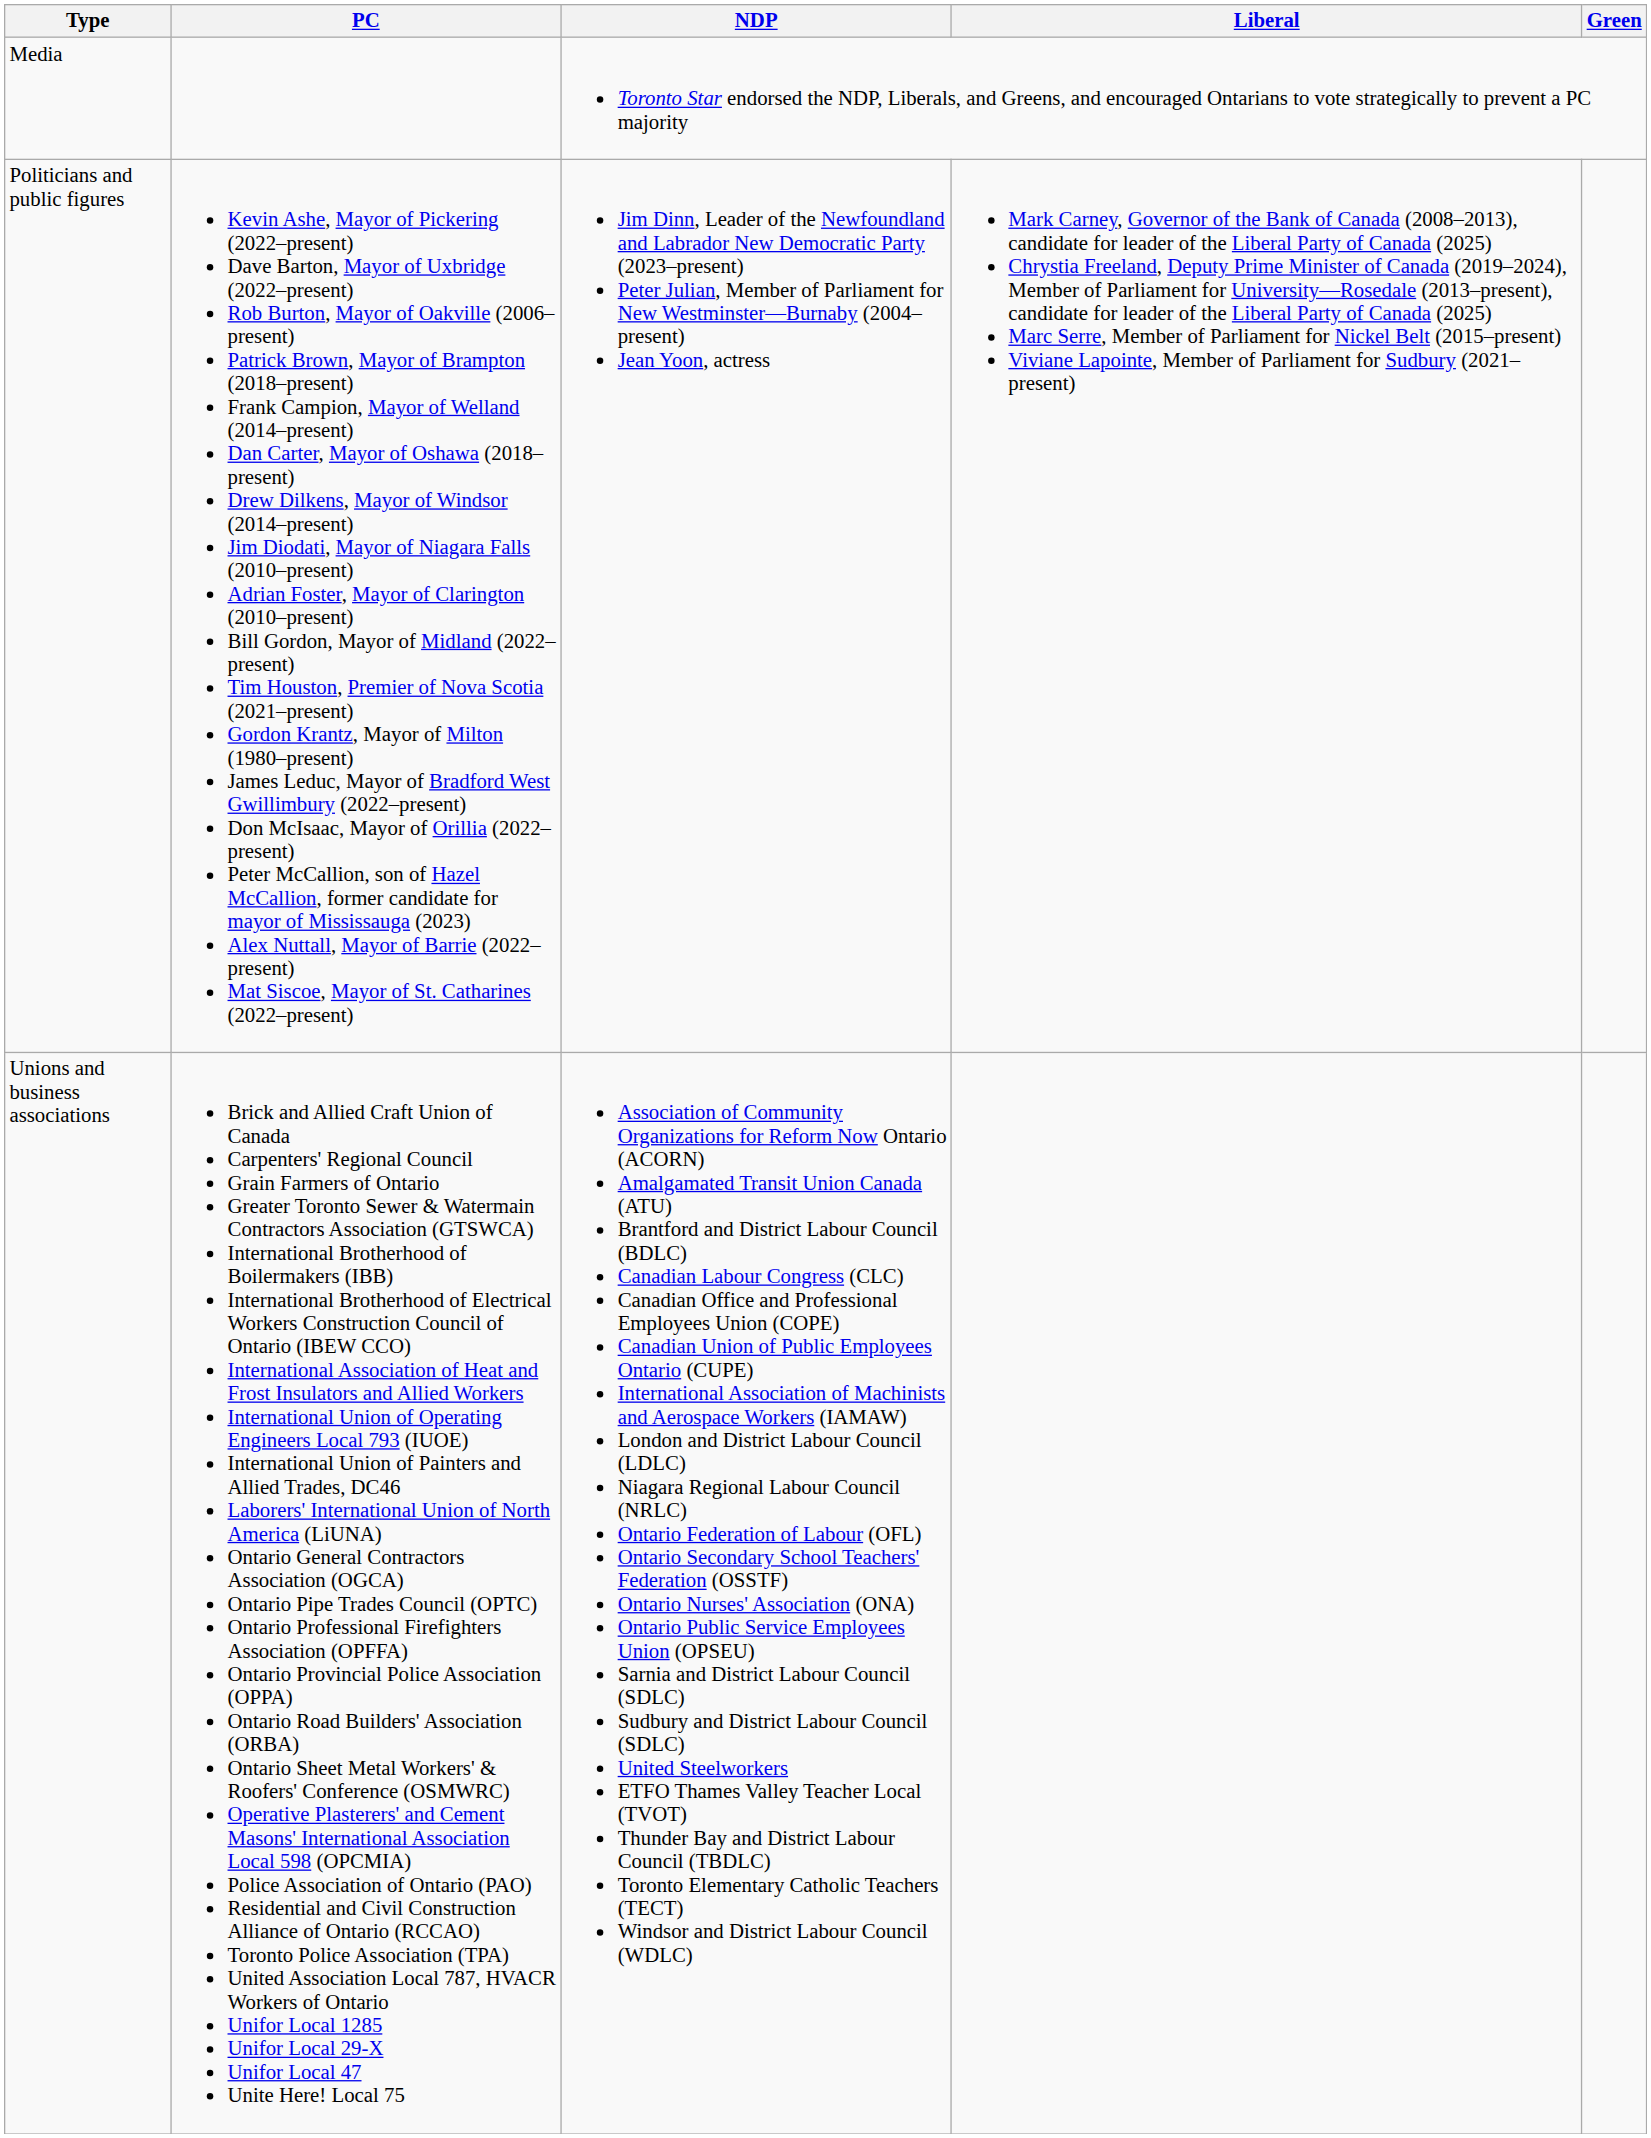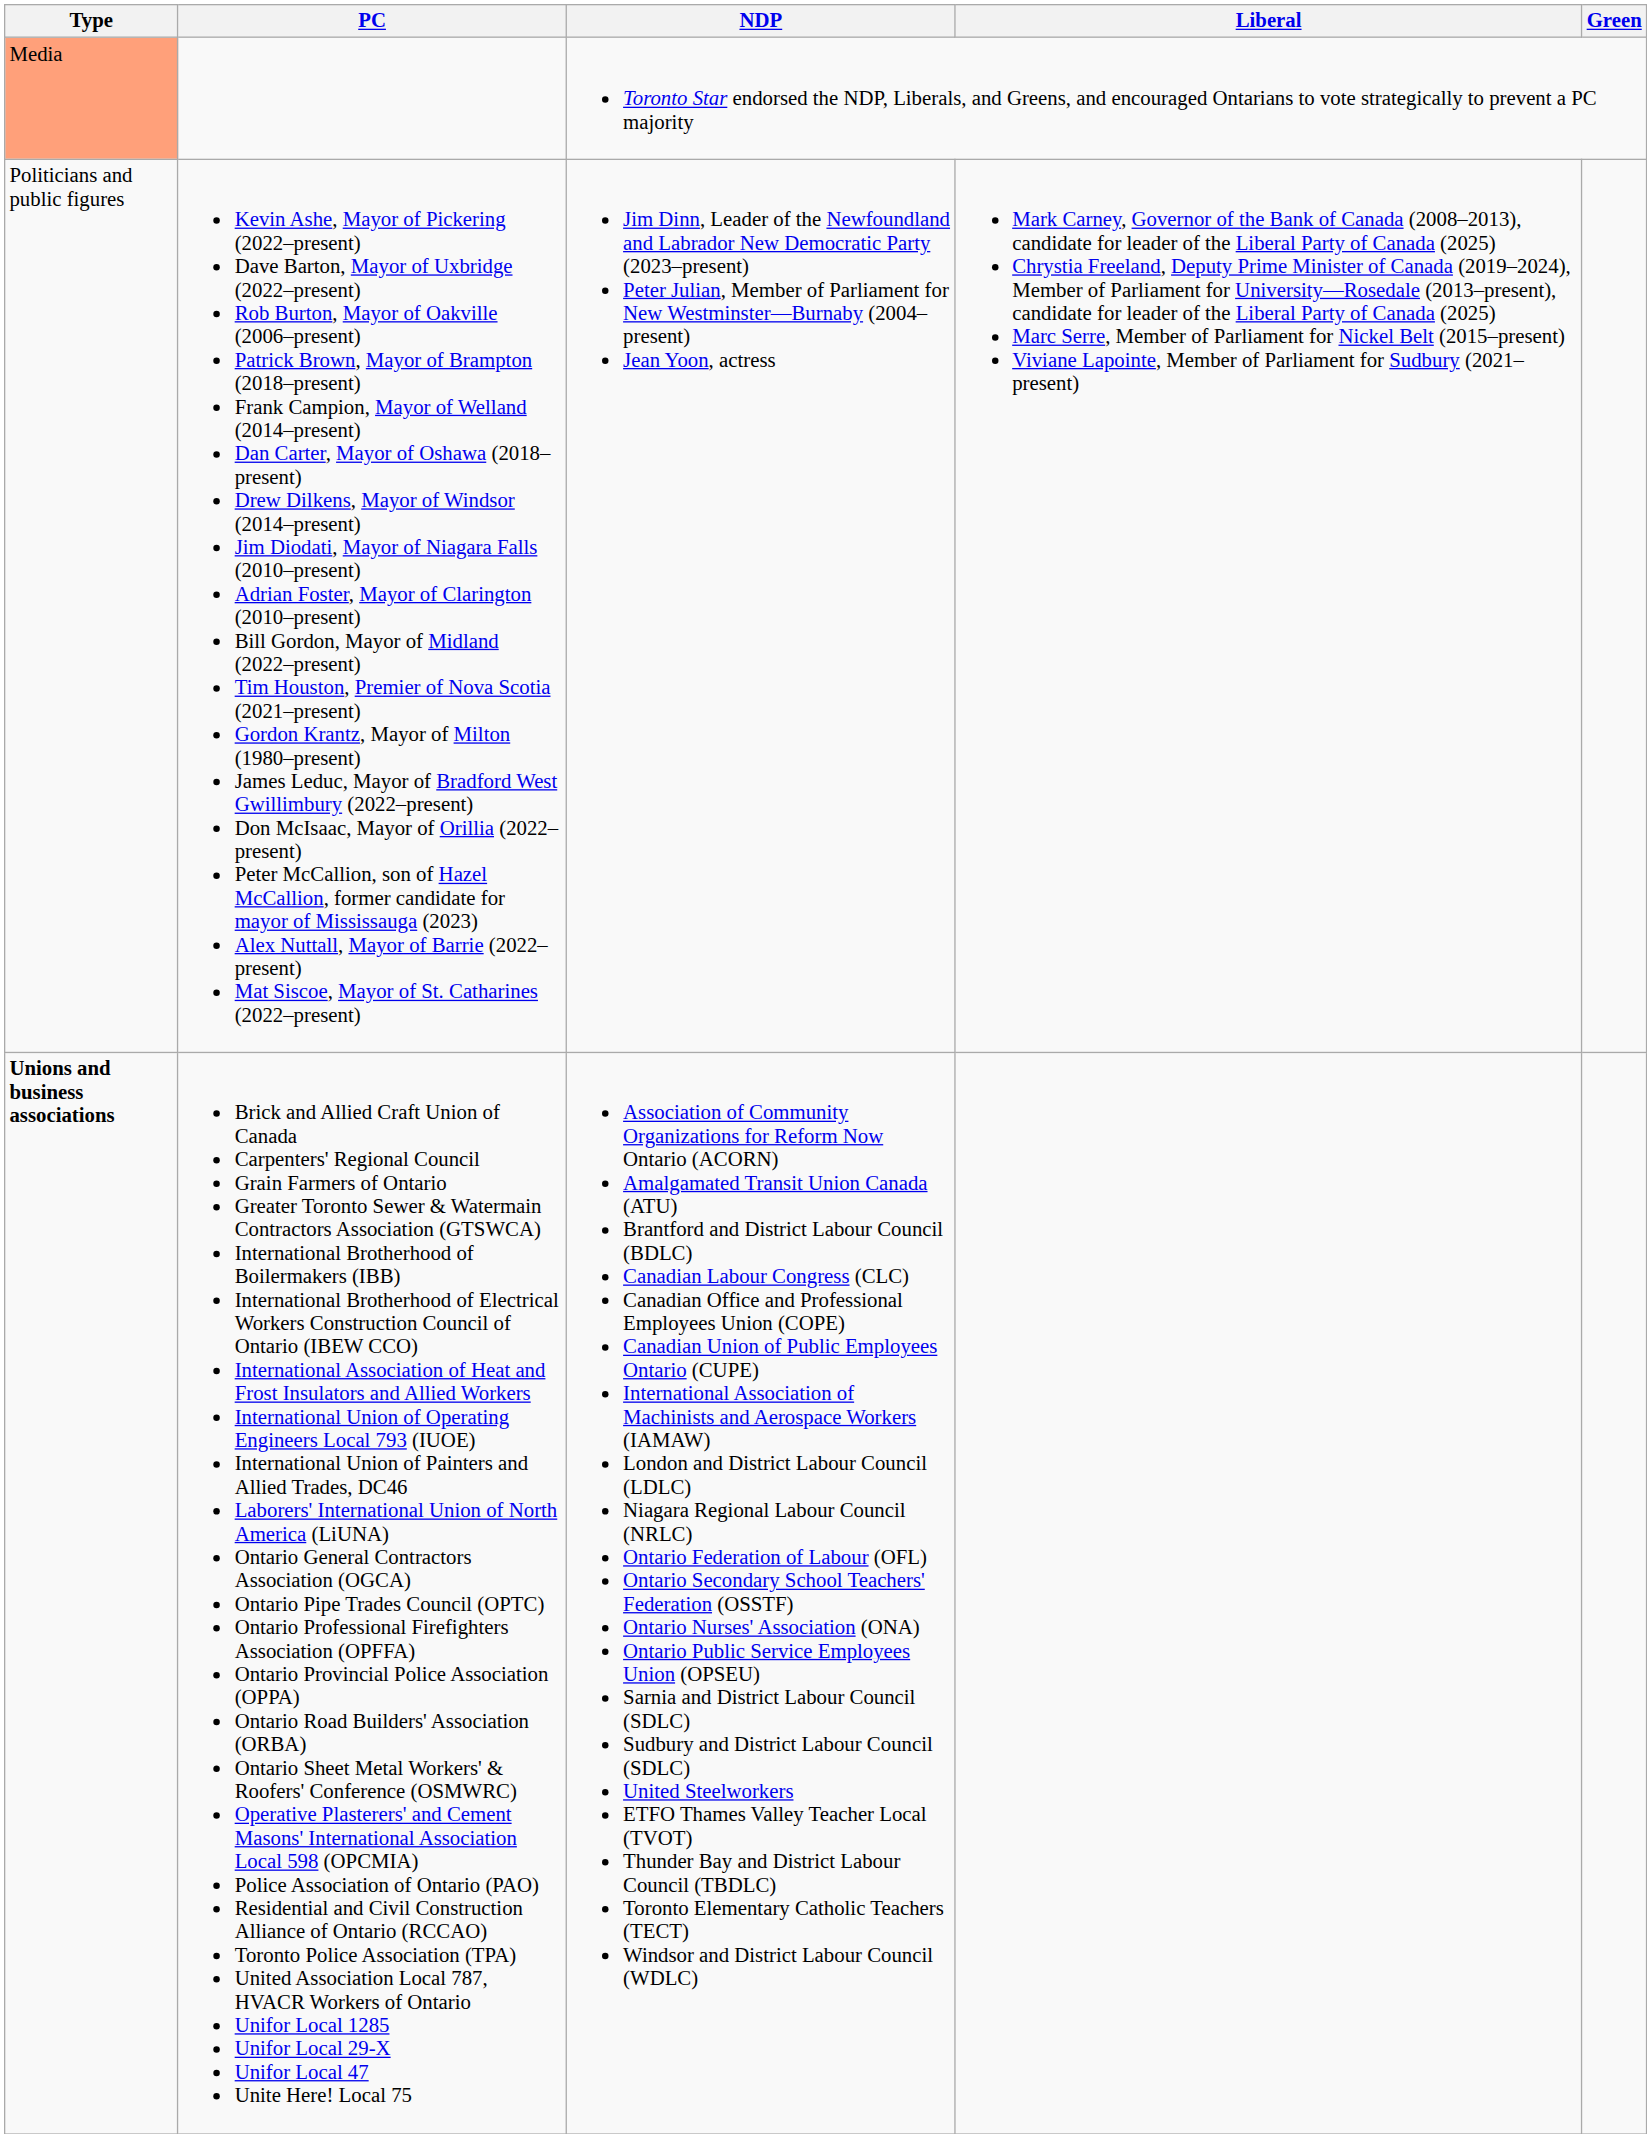Media | Type: no background -> lightsalmon background
Unions and business associations | Type: normal -> bold
